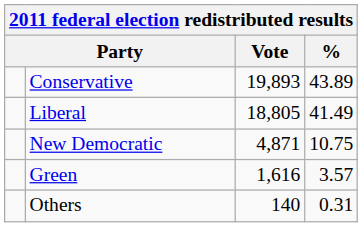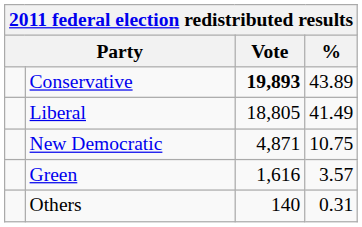Conservative | Vote: normal -> bold
